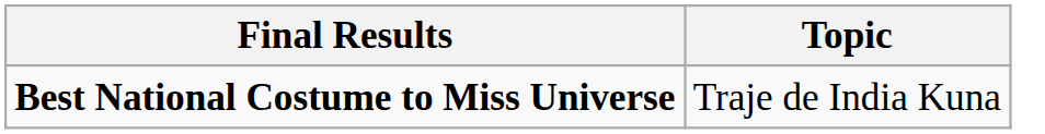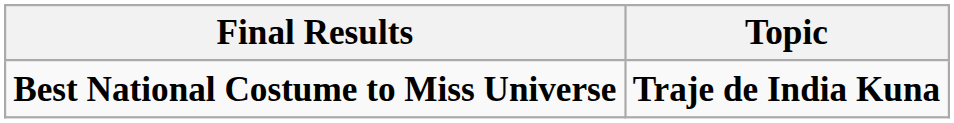Best National Costume to Miss Universe | Topic: normal -> bold
